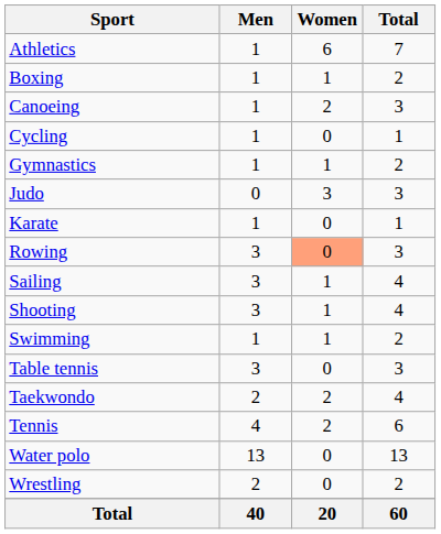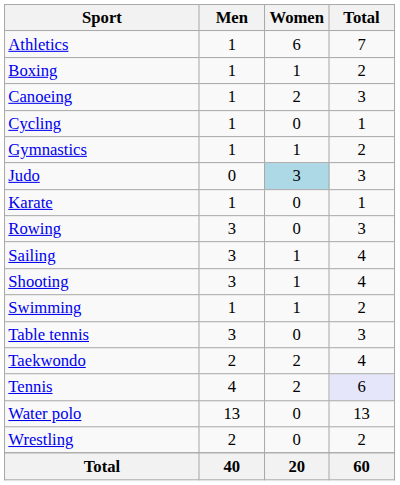Judo | Women: no background -> lightblue background
Rowing | Women: lightsalmon background -> no background
Tennis | Total: no background -> lavender background
